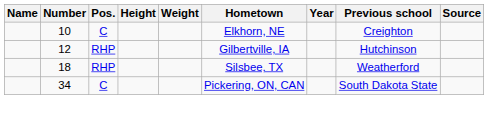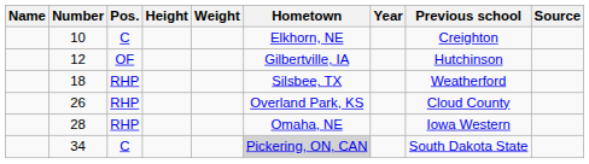12 | Pos.: RHP -> OF
+ row: 26 | RHP | Overland Park, KS | Cloud County
+ row: 28 | RHP | Omaha, NE | Iowa Western
34 | Hometown: no background -> lightgrey background
